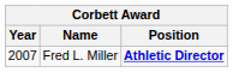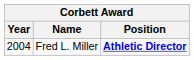Fred L. Miller | Year: 2007 -> 2004
